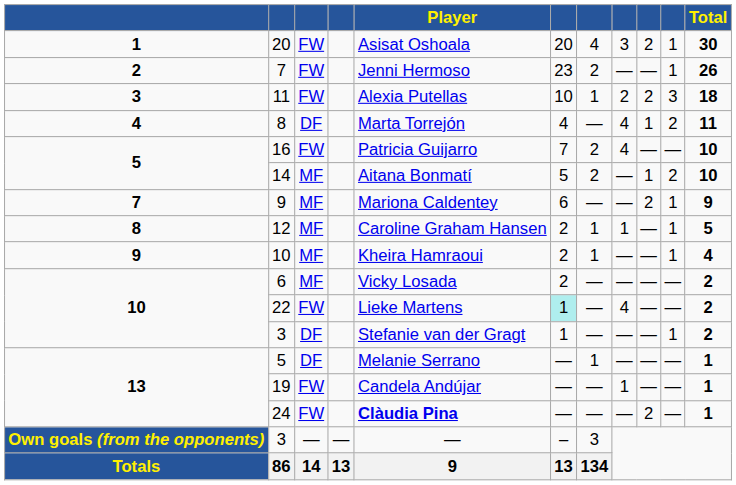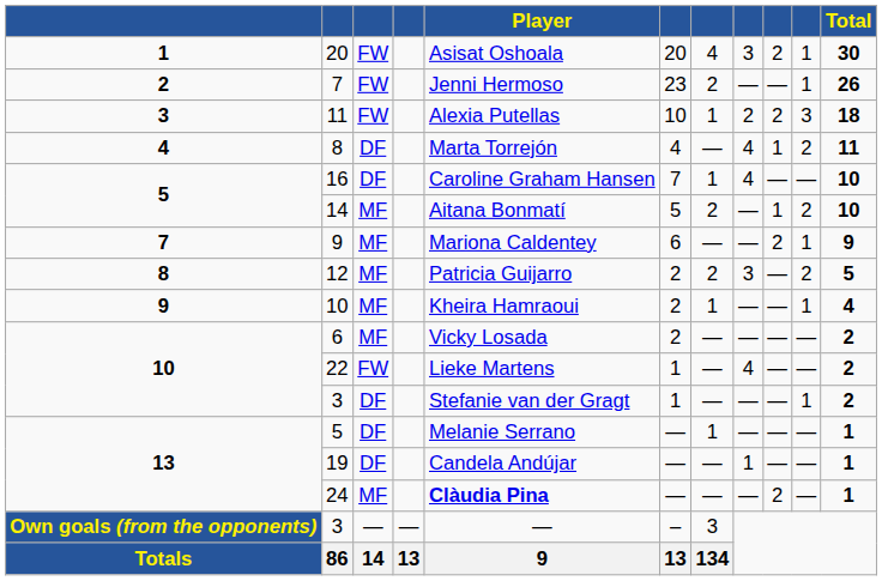16 | column 3: FW -> DF
16 | Player: Patricia Guijarro -> Caroline Graham Hansen
16 | column 7: 2 -> 1
12 | Player: Caroline Graham Hansen -> Patricia Guijarro
12 | column 7: 1 -> 2
12 | column 8: 1 -> 3
12 | column 10: 1 -> 2
22 | column 6: paleturquoise background -> no background
19 | column 3: FW -> DF
24 | column 3: FW -> MF
